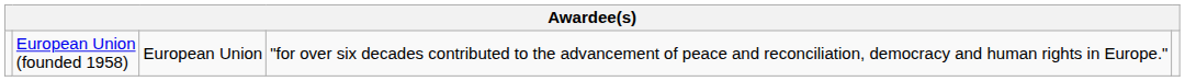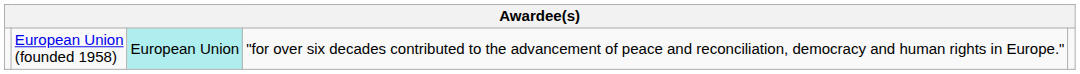European Union (founded 1958) | column 3: no background -> paleturquoise background
